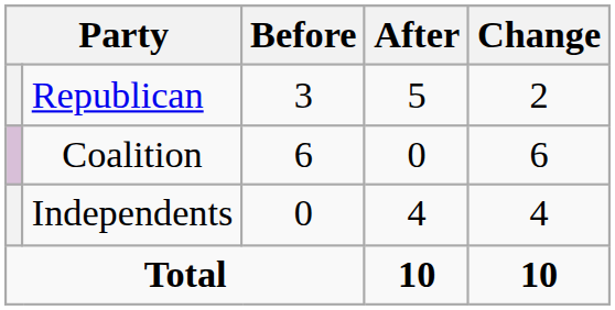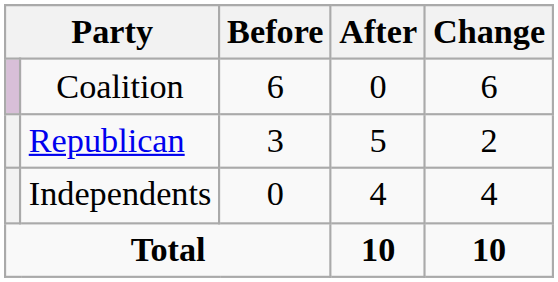rows swapped: Republican <-> Coalition
